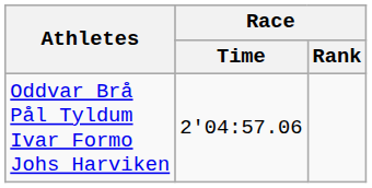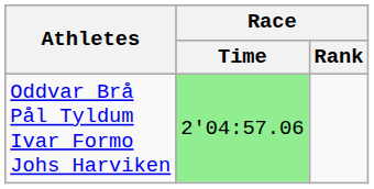Oddvar Brå Pål Tyldum Ivar Formo Johs Harviken | Race / Time: no background -> lightgreen background
